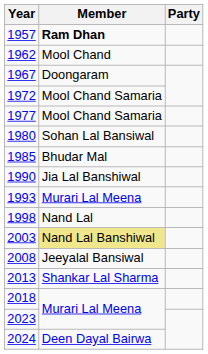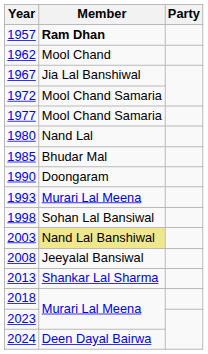1967 | Member: Doongaram -> Jia Lal Banshiwal
1980 | Member: Sohan Lal Bansiwal -> Nand Lal
1990 | Member: Jia Lal Banshiwal -> Doongaram
1998 | Member: Nand Lal -> Sohan Lal Bansiwal
